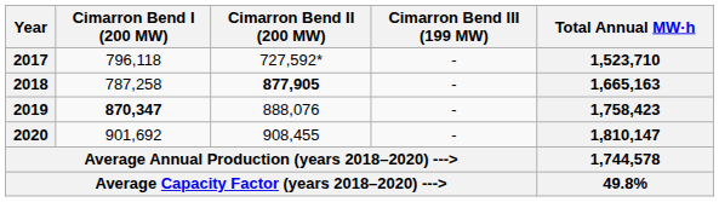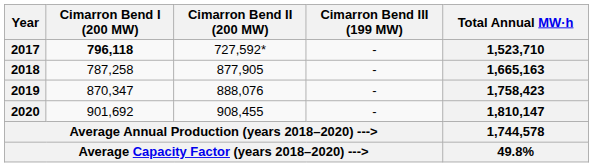2017 | Cimarron Bend I (200 MW): normal -> bold
2018 | Cimarron Bend II (200 MW): bold -> normal
2019 | Cimarron Bend I (200 MW): bold -> normal
